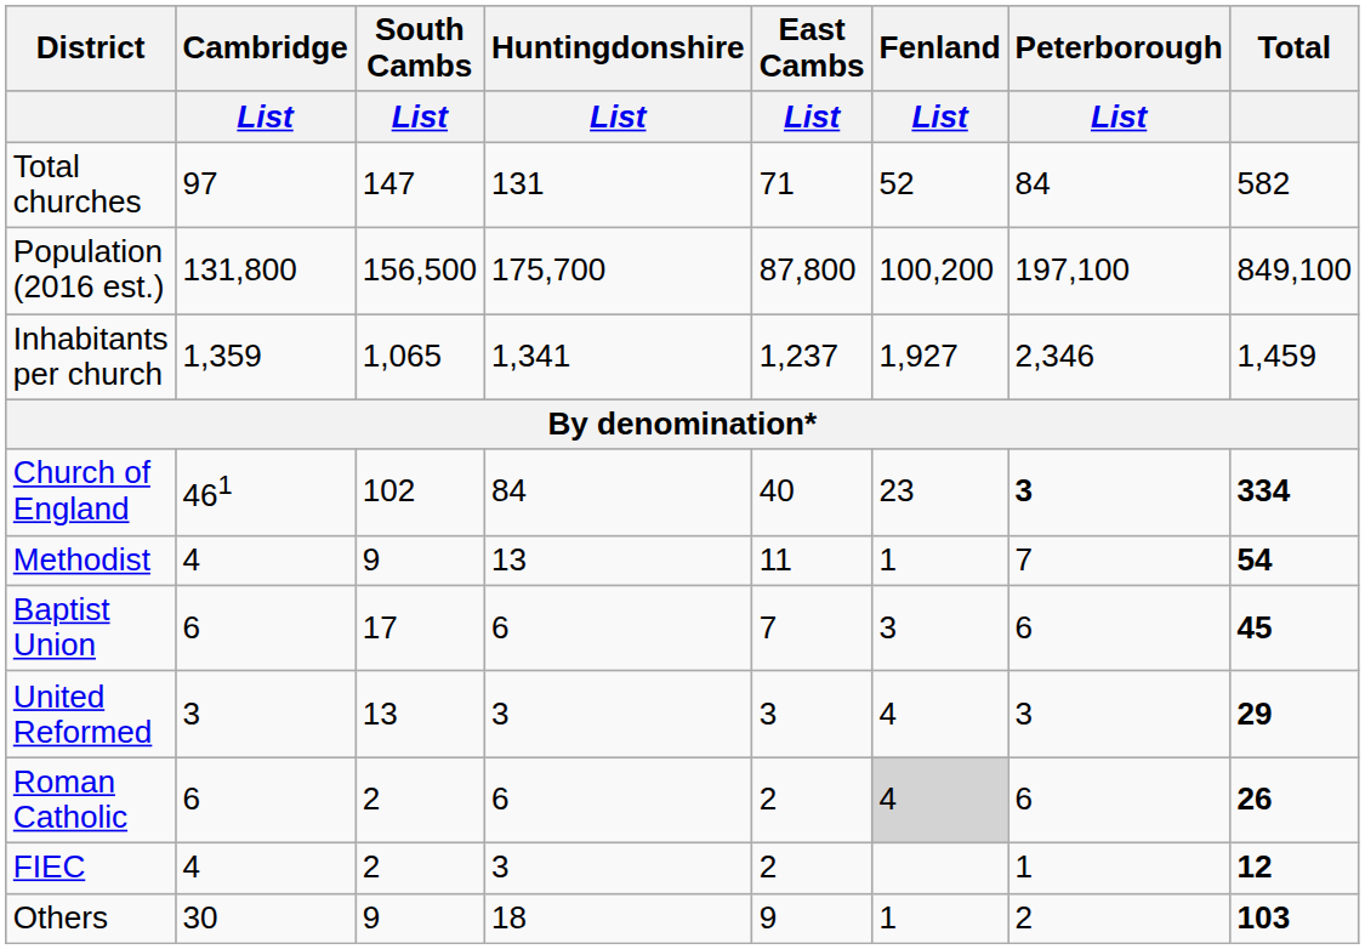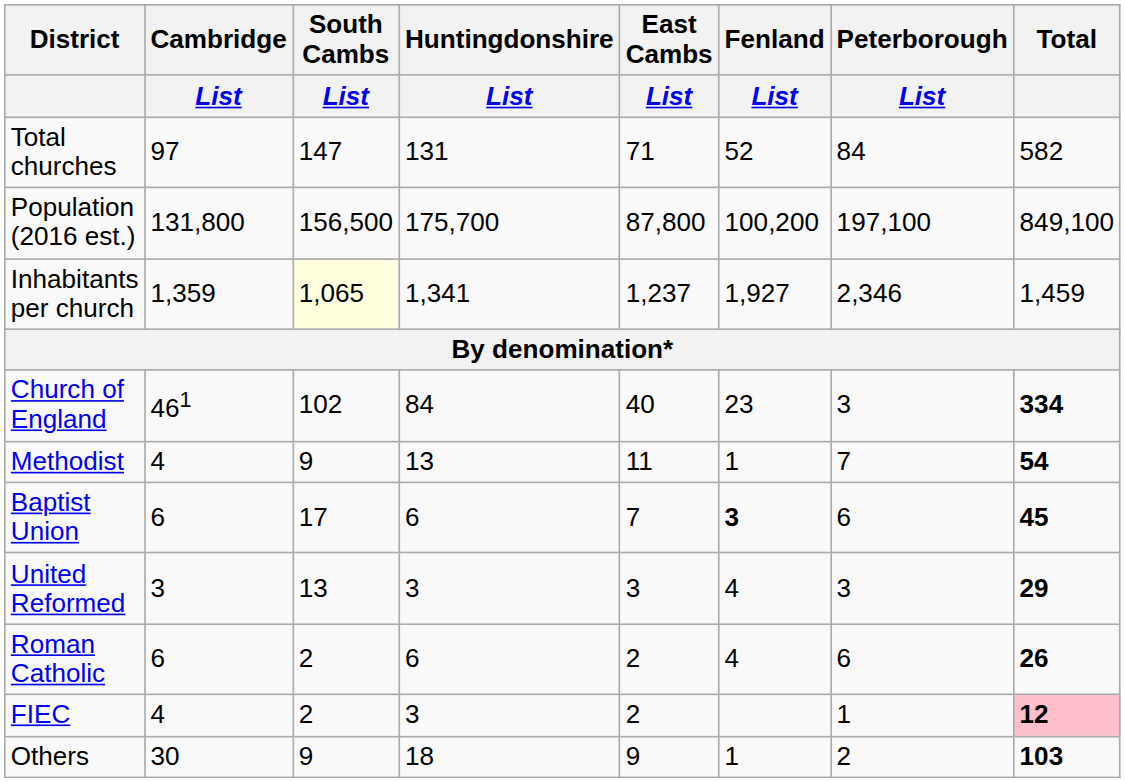Inhabitants per church | South Cambs / List: no background -> lightyellow background
Church of England | Peterborough / List: bold -> normal
Baptist Union | Fenland / List: normal -> bold
Roman Catholic | Fenland / List: lightgrey background -> no background
FIEC | Total: no background -> pink background
